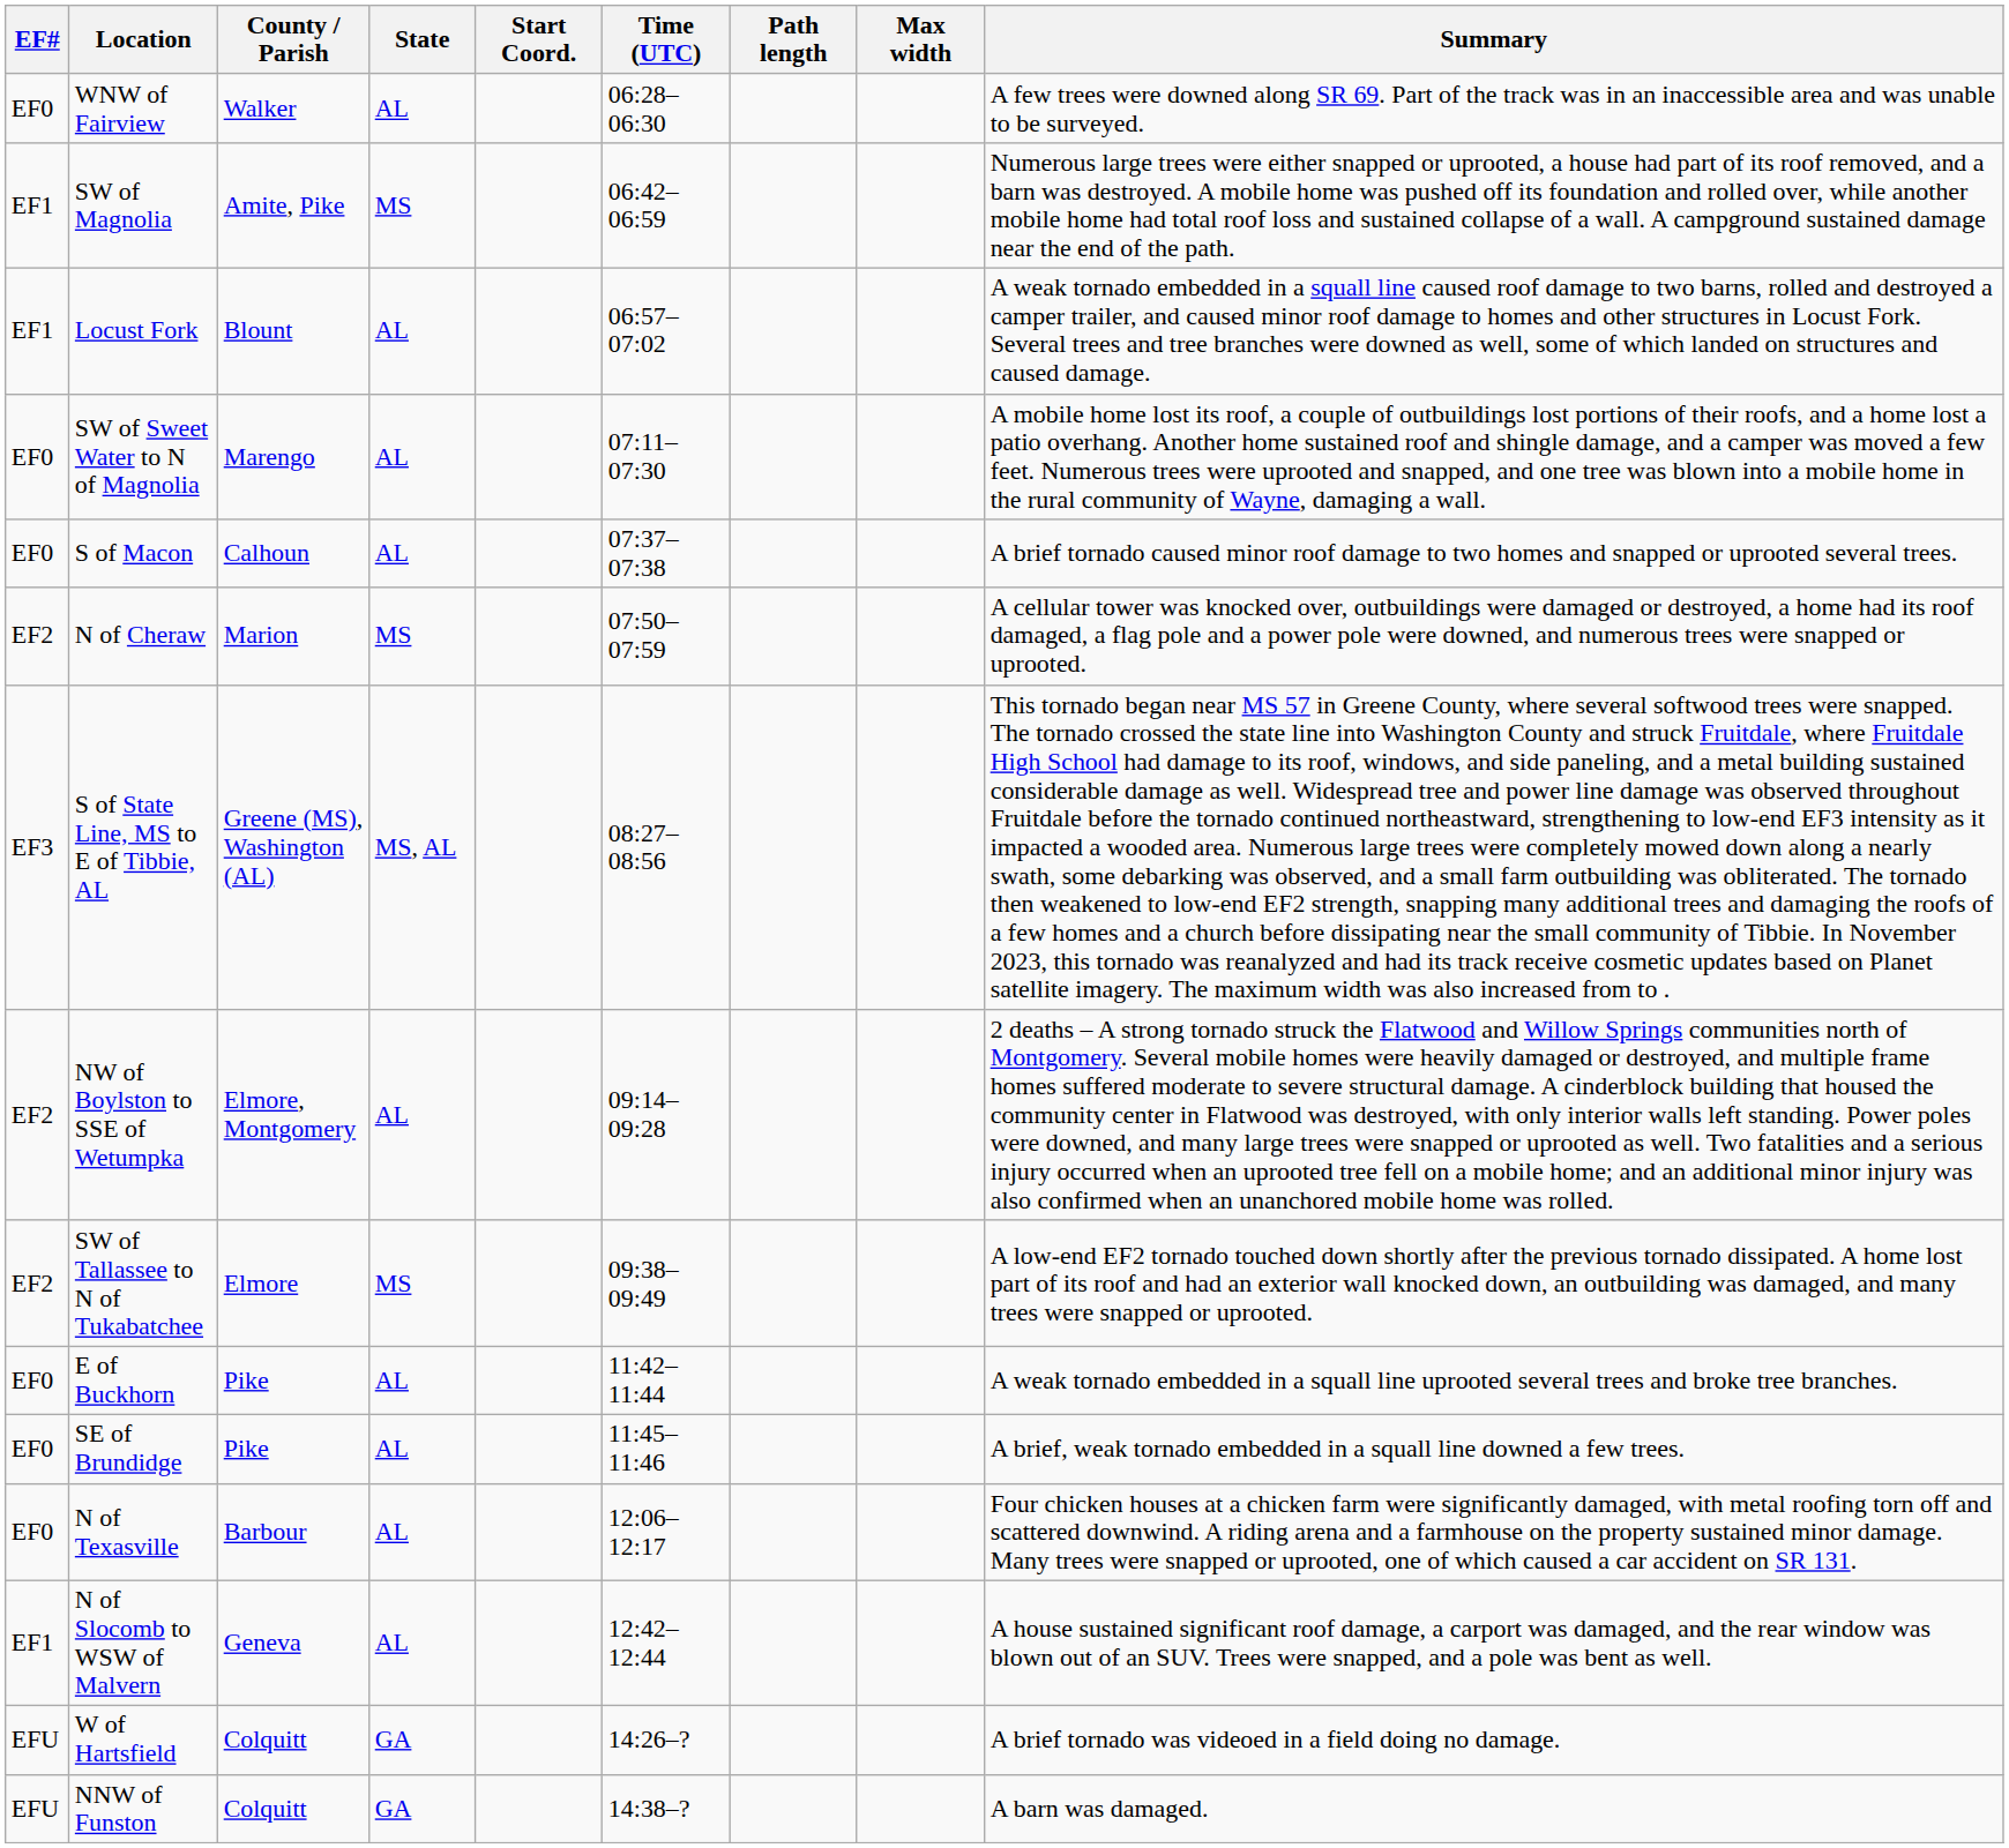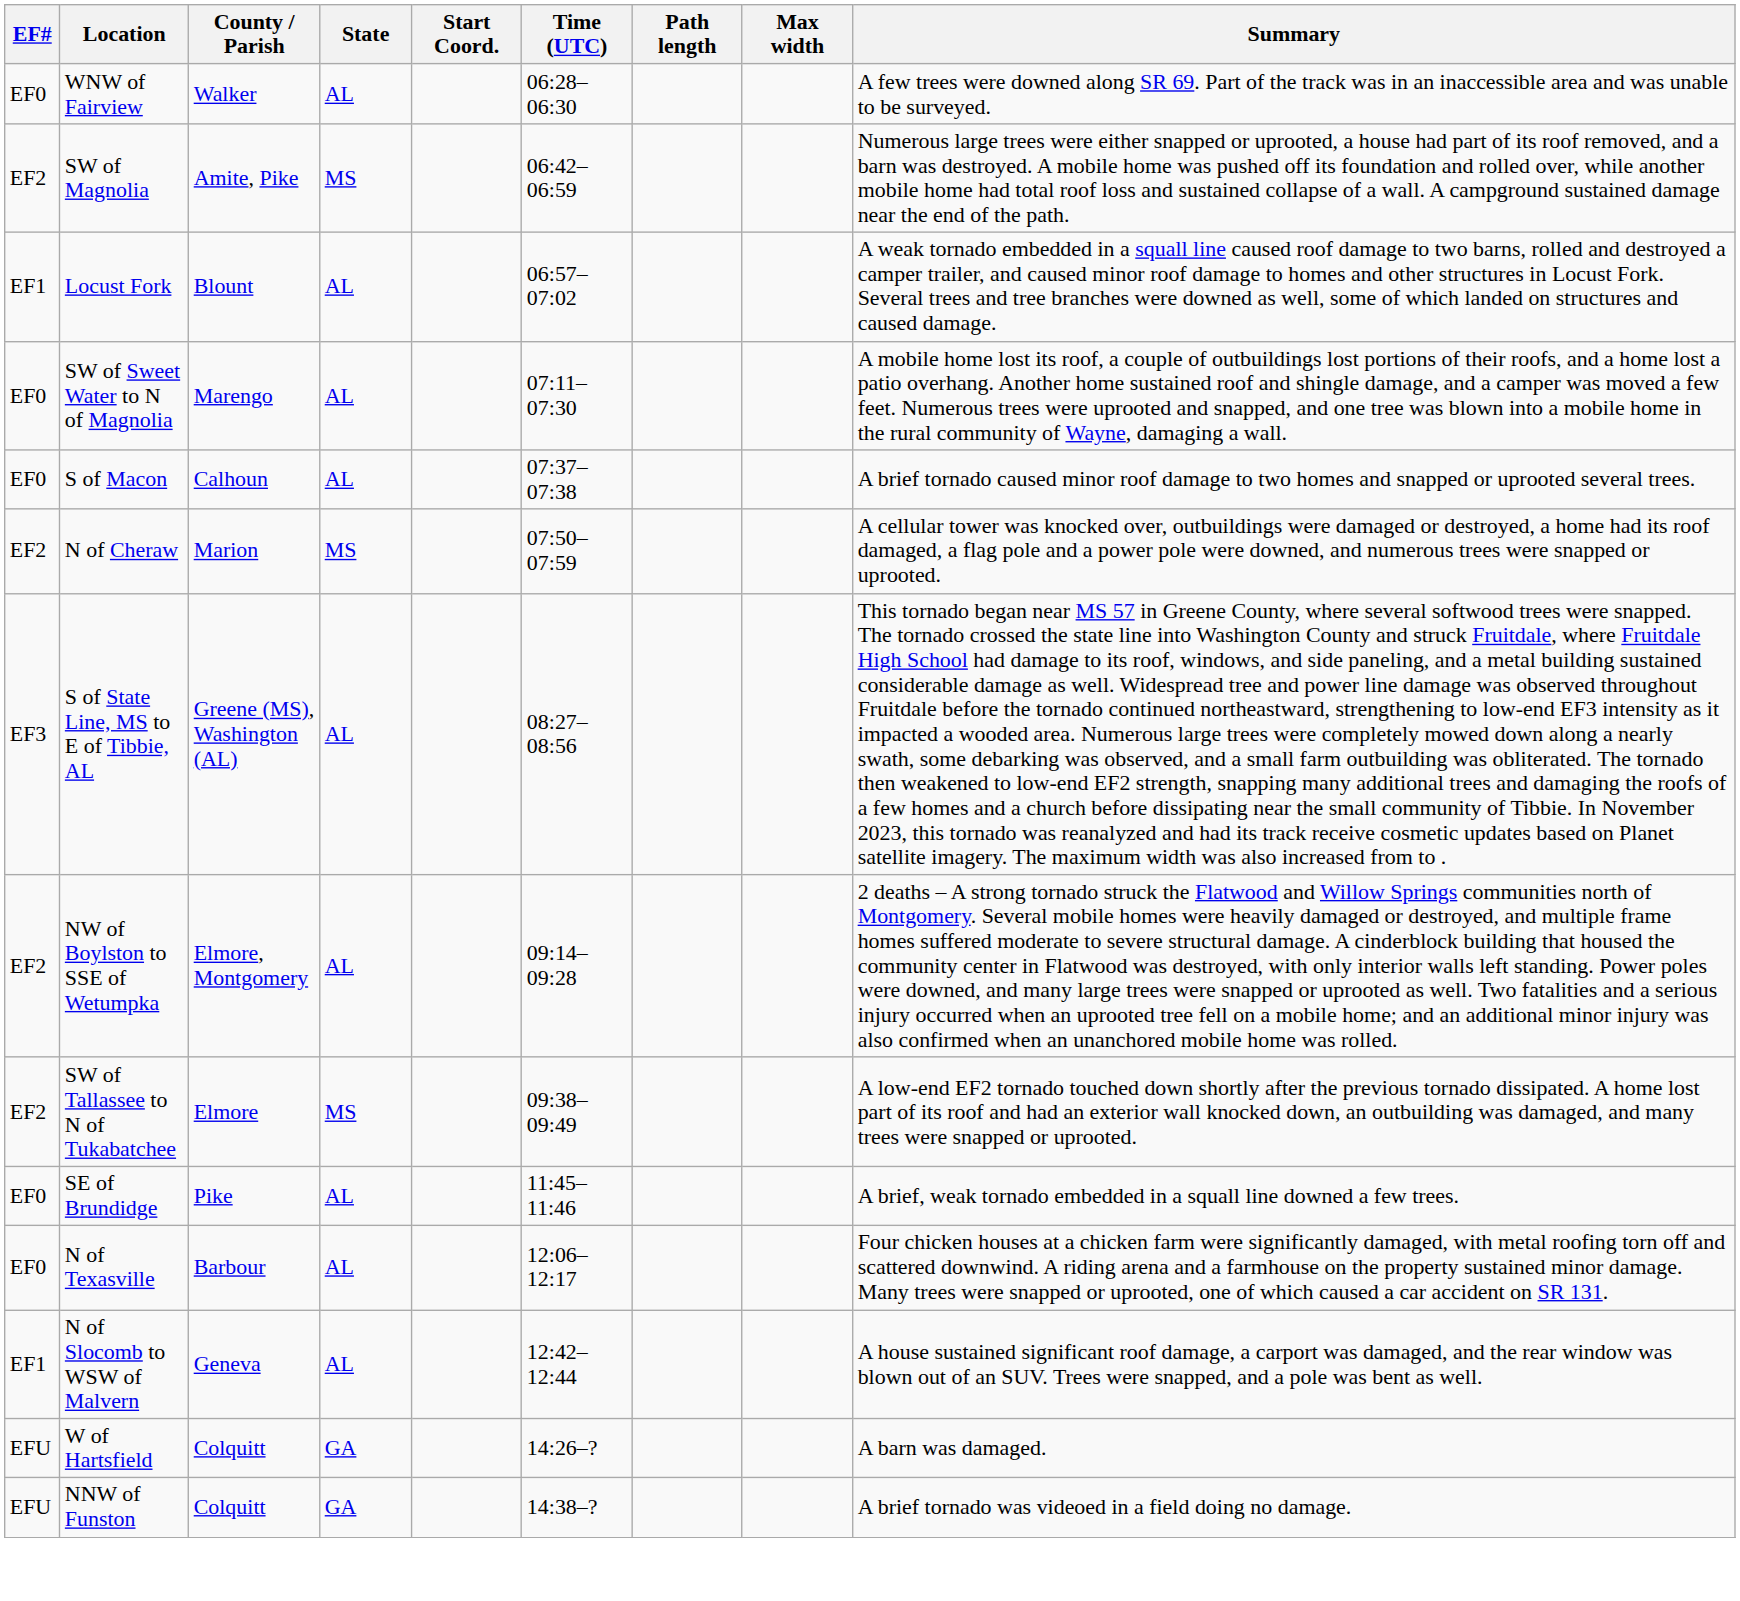SW of Magnolia | EF#: EF1 -> EF2
S of State Line, MS to E of Tibbie, AL | State: MS, AL -> AL
- row: EF0 | E of Buckhorn | Pike | AL | 11:42–11:44 | A weak tornado embedded in a squall line uprooted several trees and broke tree branches.
W of Hartsfield | Summary: A brief tornado was videoed in a field doing no damage. -> A barn was damaged.
NNW of Funston | Summary: A barn was damaged. -> A brief tornado was videoed in a field doing no damage.
